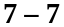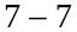row 1 | column 1: bold -> normal
